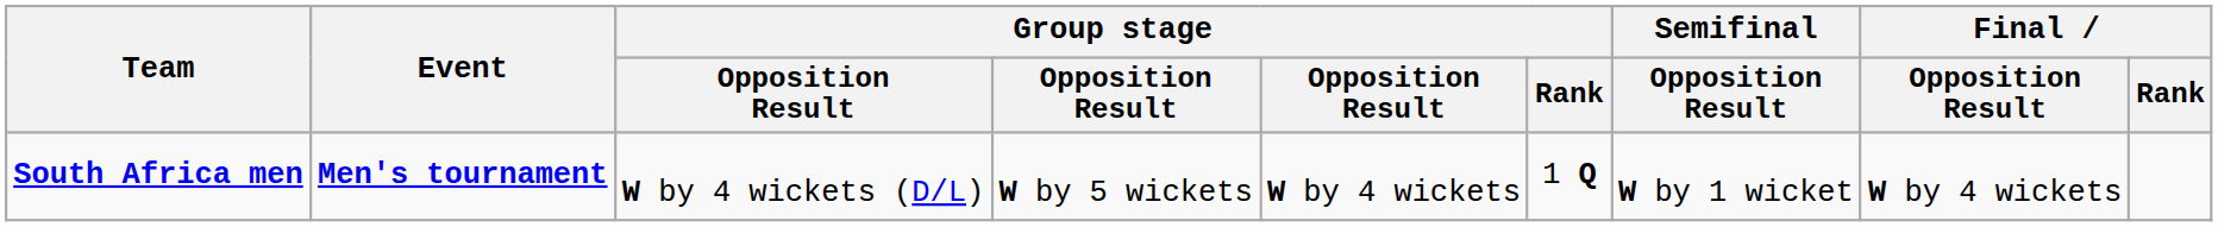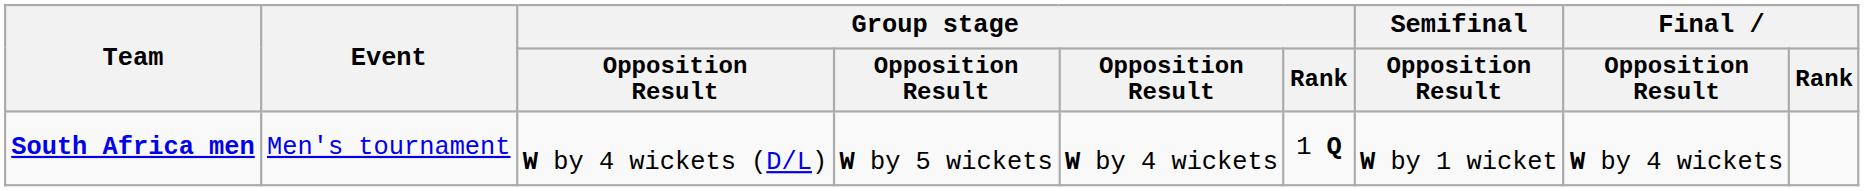South Africa men | Event: bold -> normal
